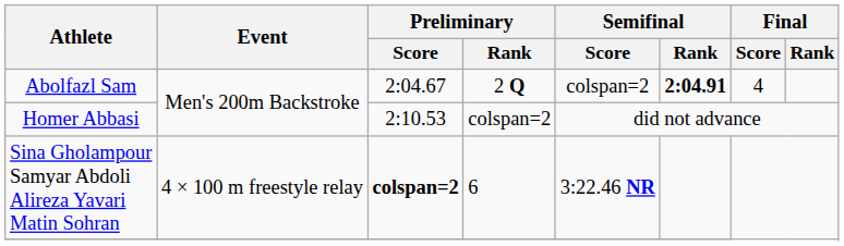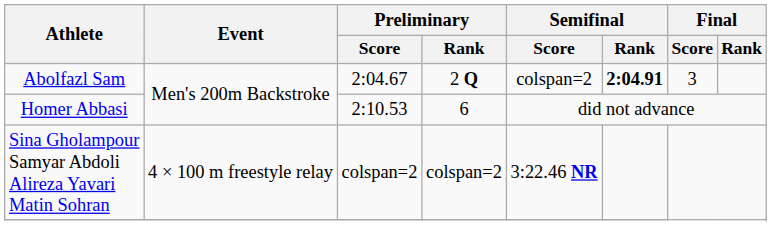Abolfazl Sam | Final / Score: 4 -> 3
Homer Abbasi | Preliminary / Rank: colspan=2 -> 6
Sina Gholampour Samyar Abdoli Alireza Yavari Matin Sohran | Preliminary / Score: bold -> normal
Sina Gholampour Samyar Abdoli Alireza Yavari Matin Sohran | Preliminary / Rank: 6 -> colspan=2
